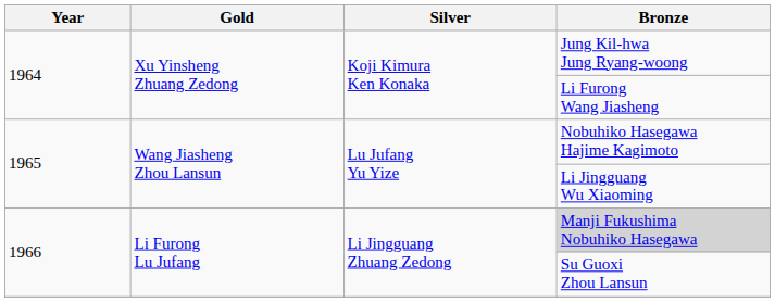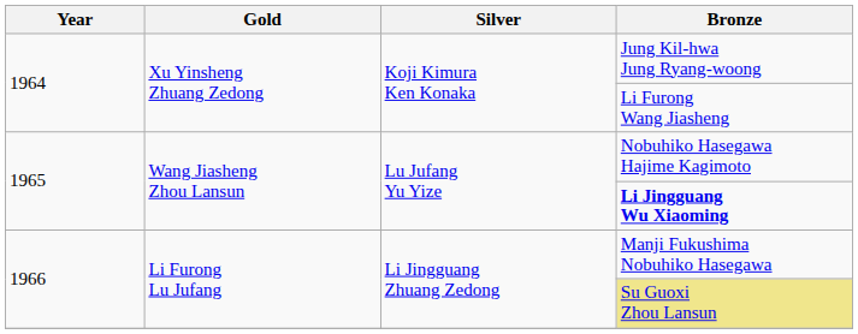Li Jingguang Wu Xiaoming | Bronze: normal -> bold
Manji Fukushima Nobuhiko Hasegawa | Bronze: lightgrey background -> no background
Su Guoxi Zhou Lansun | Bronze: no background -> khaki background
